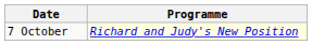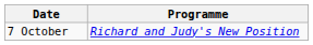7 October | Programme: lightyellow background -> no background
